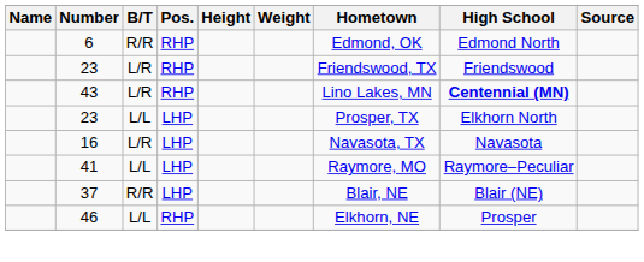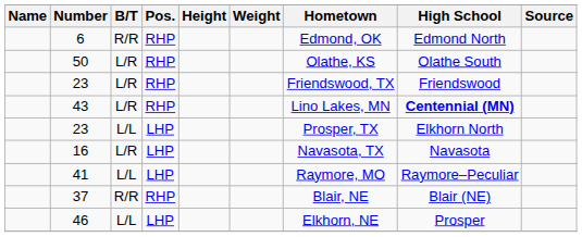+ row: 50 | L/R | RHP | Olathe, KS | Olathe South
37 | Pos.: LHP -> RHP
46 | Pos.: RHP -> LHP
